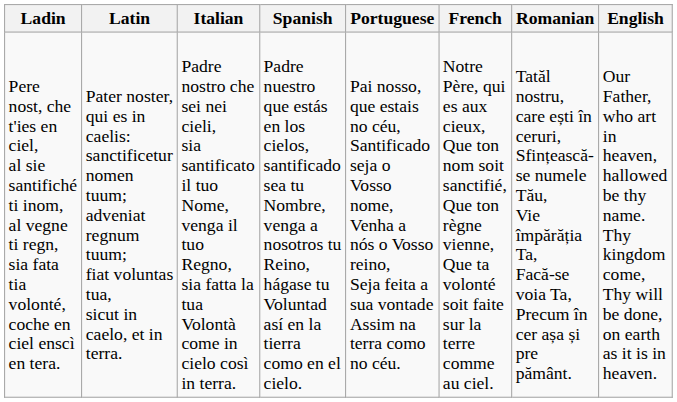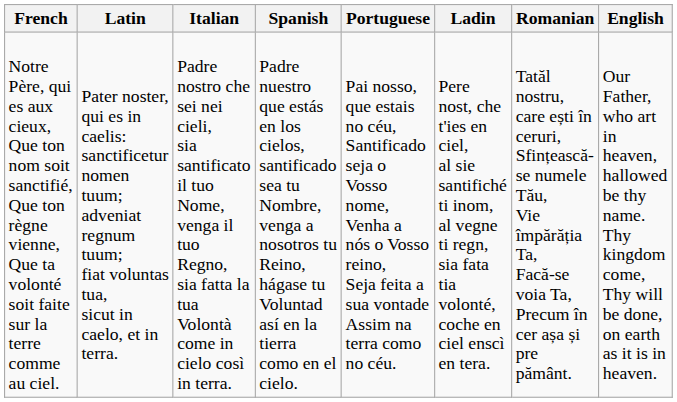columns swapped: Ladin <-> French
